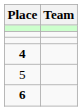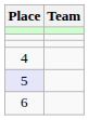row 5 | Place: bold -> normal
row 6 | Place: no background -> lavender background
row 7 | Place: bold -> normal
